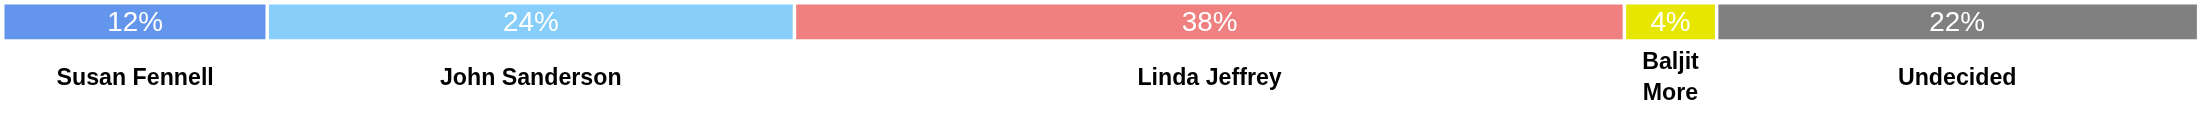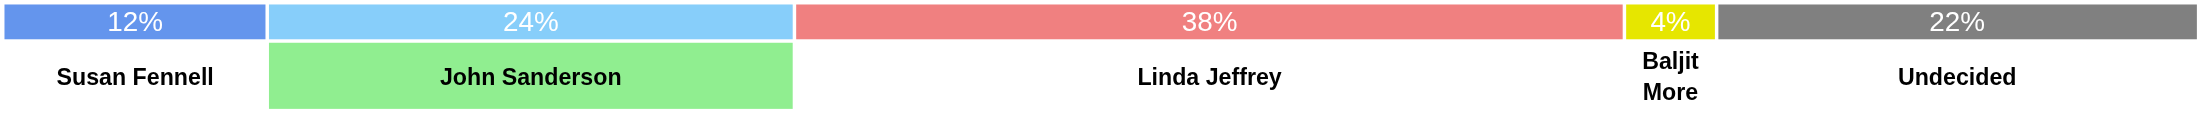Susan Fennell | column 2: no background -> lightgreen background
